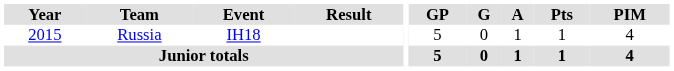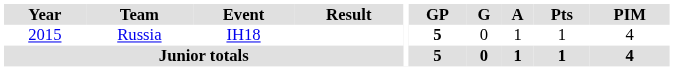Russia | GP: normal -> bold
